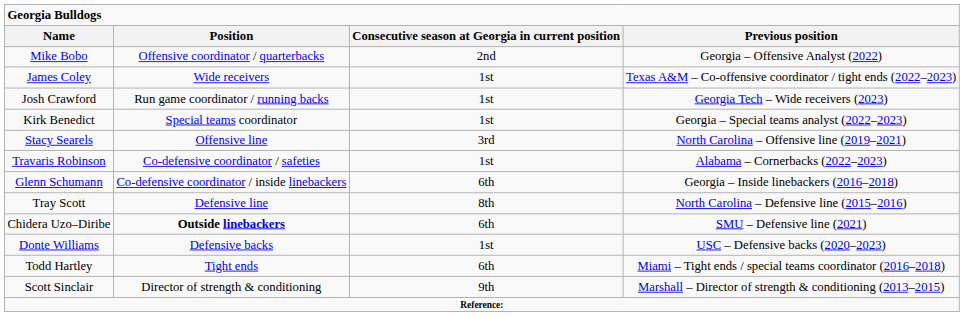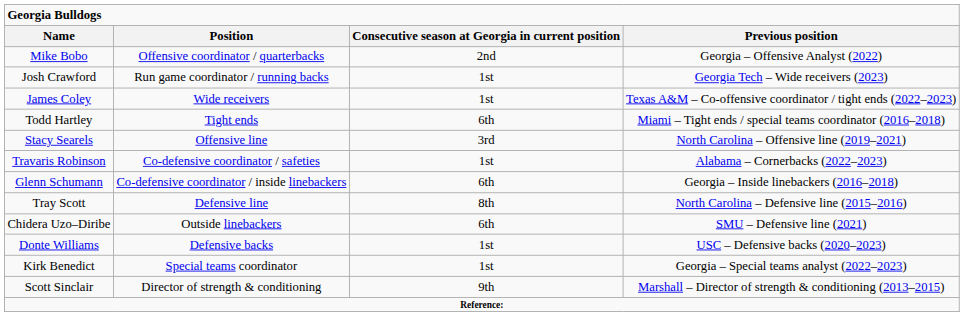rows swapped: Josh Crawford <-> James Coley
rows swapped: Todd Hartley <-> Kirk Benedict
Chidera Uzo–Diribe | Position: bold -> normal
